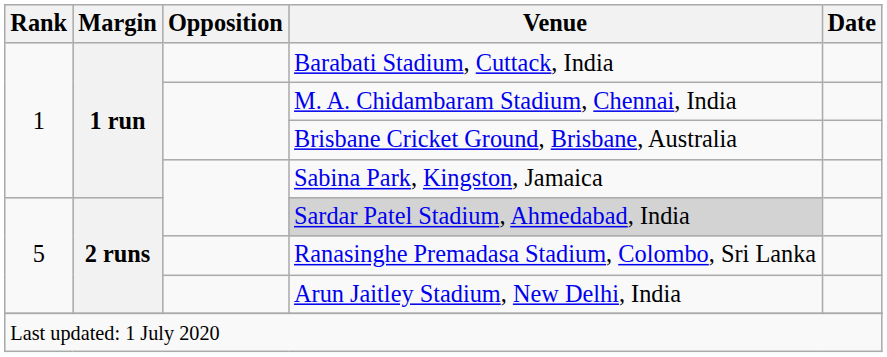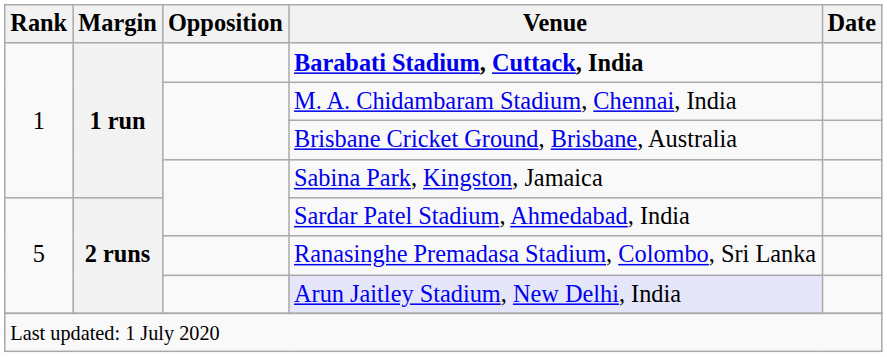Barabati Stadium, Cuttack, India | Venue: normal -> bold
Sardar Patel Stadium, Ahmedabad, India | Venue: lightgrey background -> no background
Arun Jaitley Stadium, New Delhi, India | Venue: no background -> lavender background
